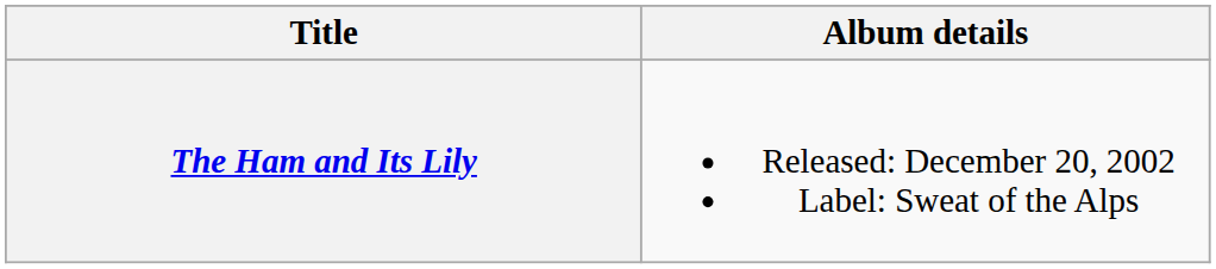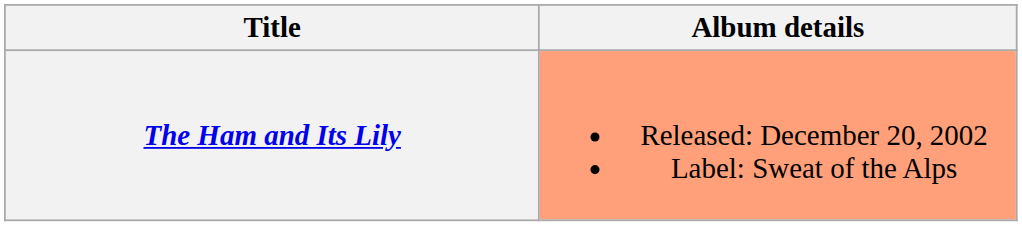The Ham and Its Lily | Album details: no background -> lightsalmon background
